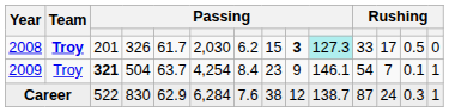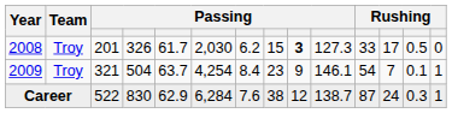2008 | Team: bold -> normal
2008 | column 10: paleturquoise background -> no background
2009 | column 3: bold -> normal
